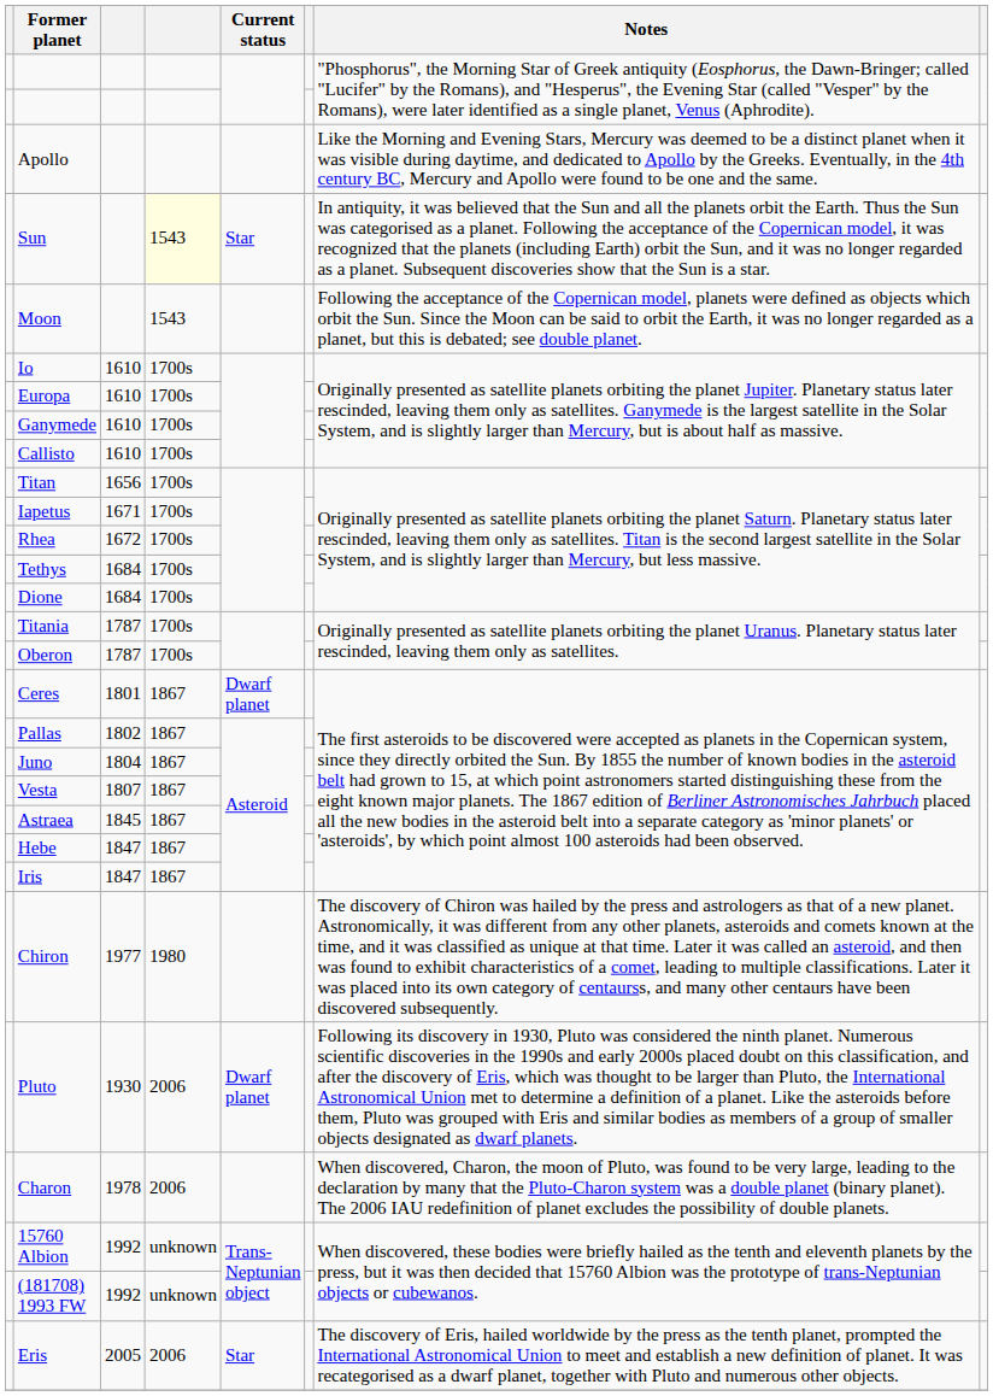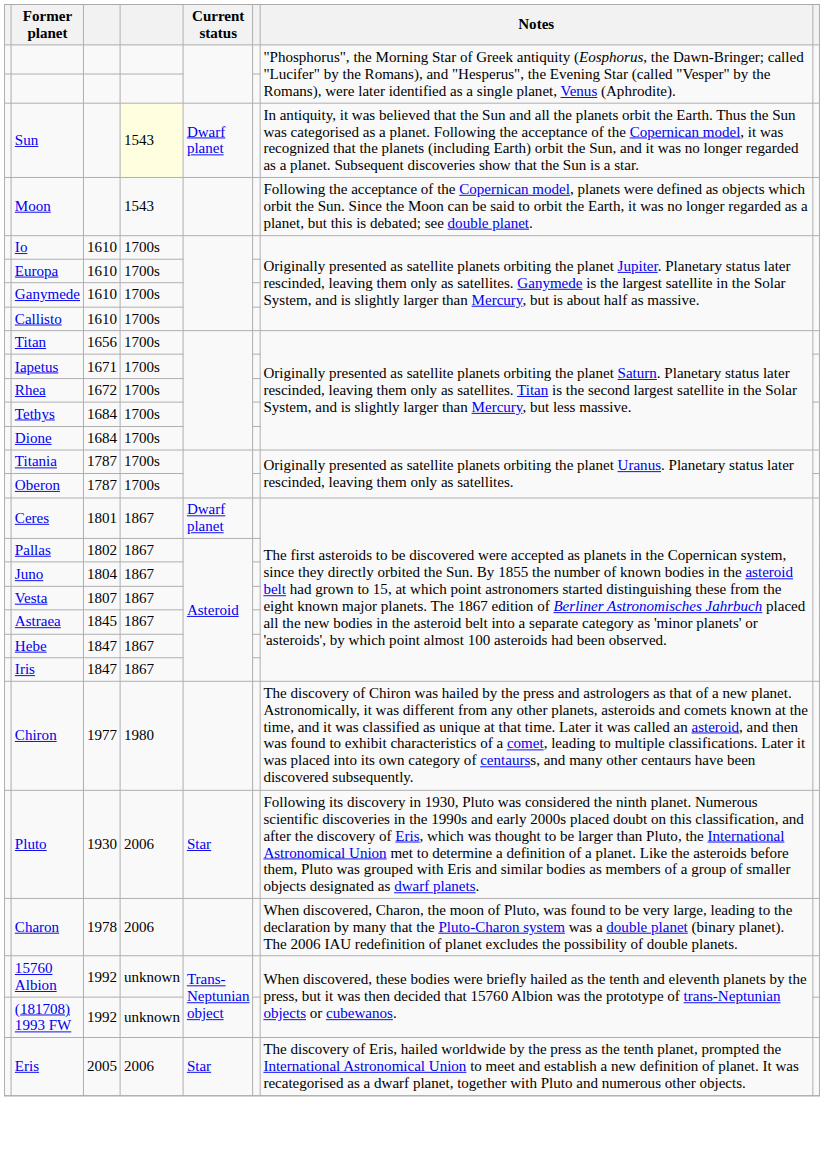- row: Apollo | Like the Morning and Evening Stars, Mercury was deemed to be a distinct planet when it was visible during daytime, and dedicated to Apollo by the Greeks. Eventually, in the 4th century BC, Mercury and Apollo were found to be one and the same.
Sun | Current status: Star -> Dwarf planet
Pluto | Current status: Dwarf planet -> Star
